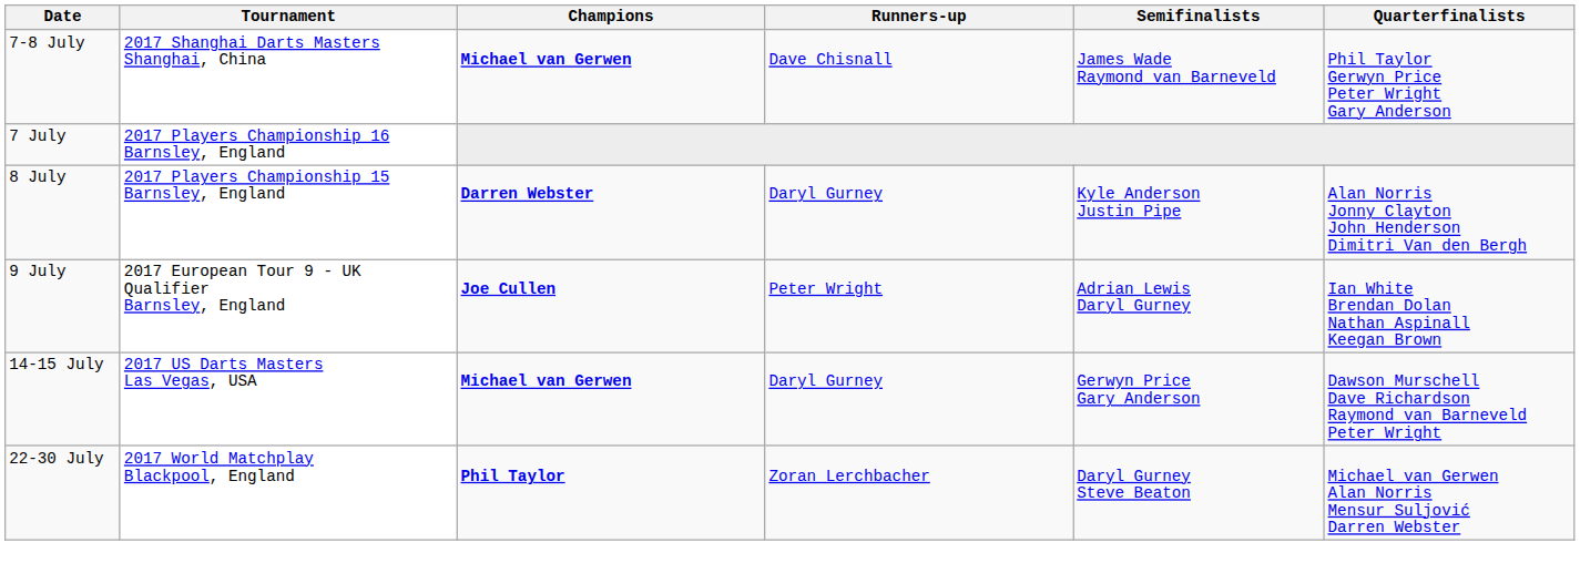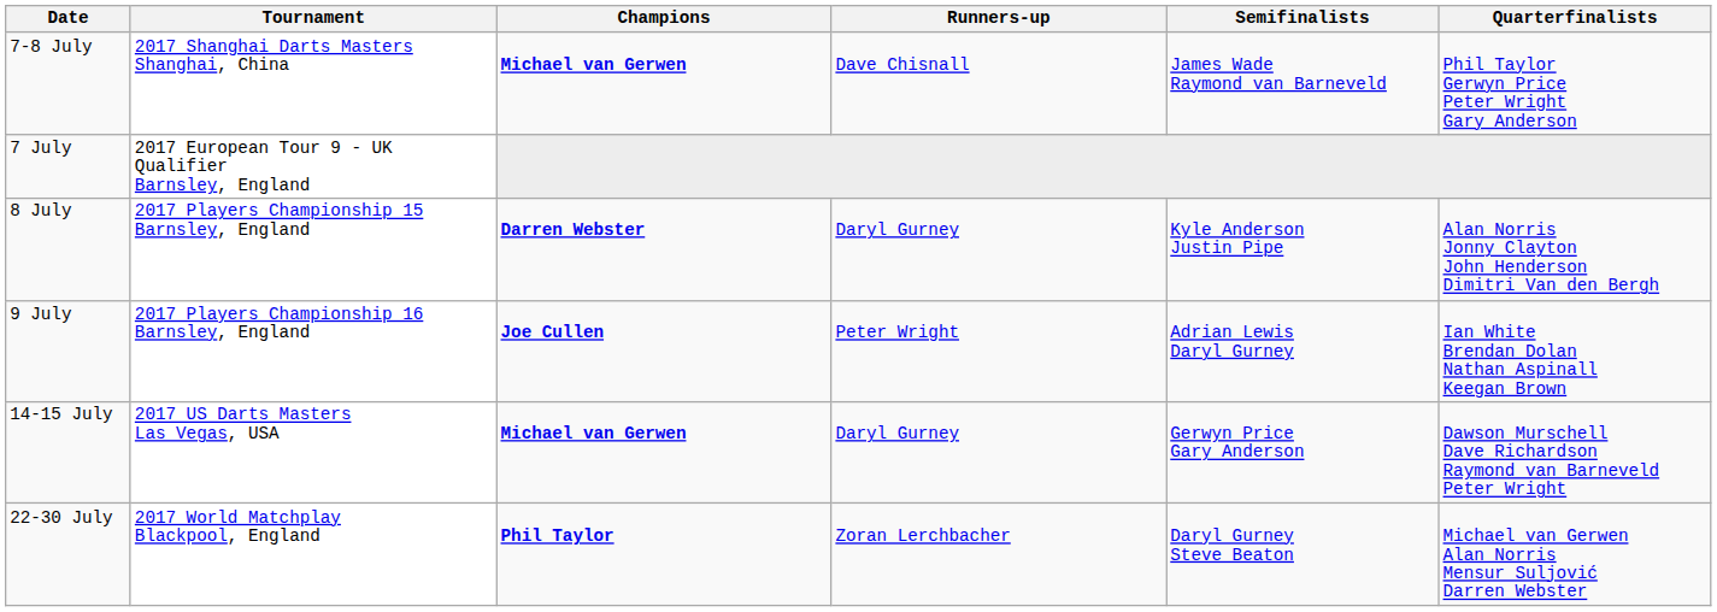7 July | Tournament: 2017 Players Championship 16 Barnsley, England -> 2017 European Tour 9 - UK Qualifier Barnsley, England
9 July | Tournament: 2017 European Tour 9 - UK Qualifier Barnsley, England -> 2017 Players Championship 16 Barnsley, England
